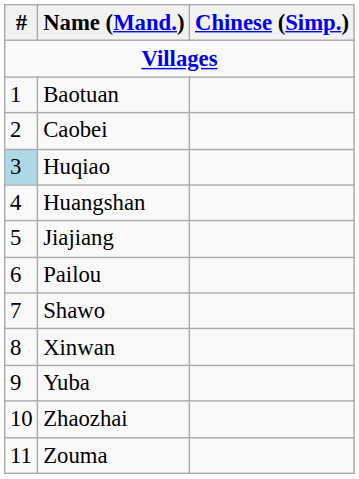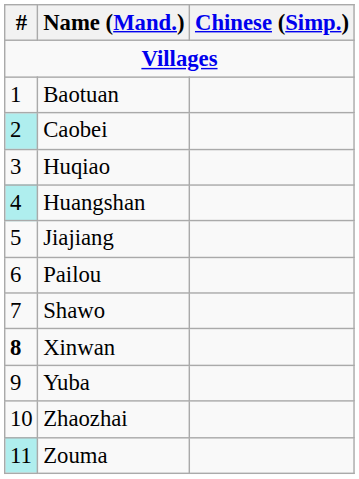Caobei | #: no background -> paleturquoise background
Huqiao | #: lightblue background -> no background
Huangshan | #: no background -> paleturquoise background
Xinwan | #: normal -> bold
Zouma | #: no background -> paleturquoise background
